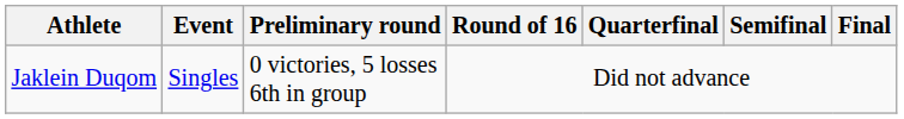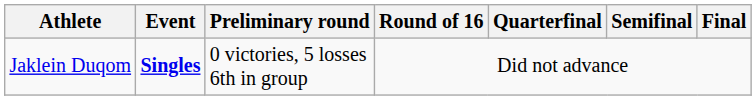Jaklein Duqom | Event: normal -> bold
